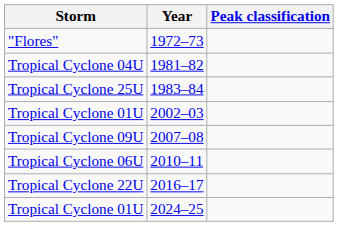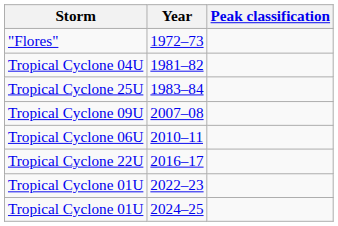- row: Tropical Cyclone 01U | 2002–03
+ row: Tropical Cyclone 01U | 2022–23
